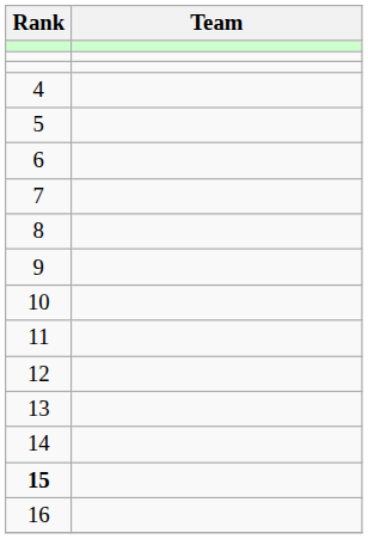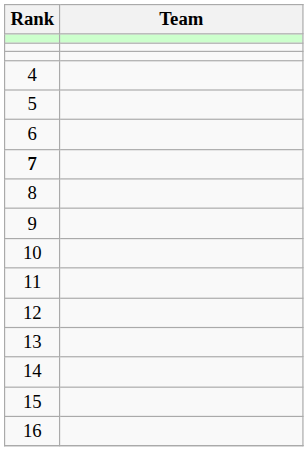row 8 | Rank: normal -> bold
row 16 | Rank: bold -> normal
